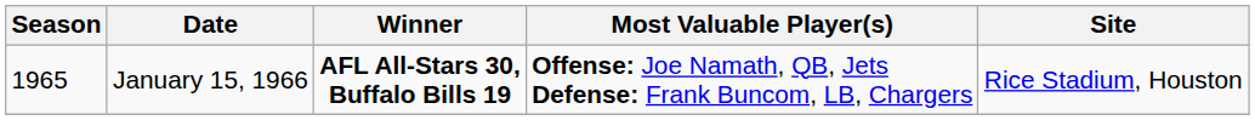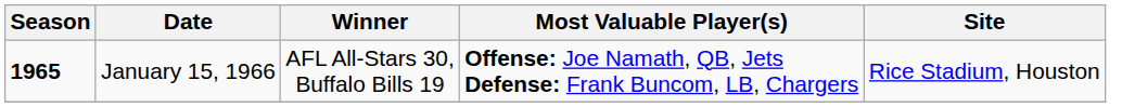row 2 | Season: normal -> bold
row 2 | Winner: bold -> normal
